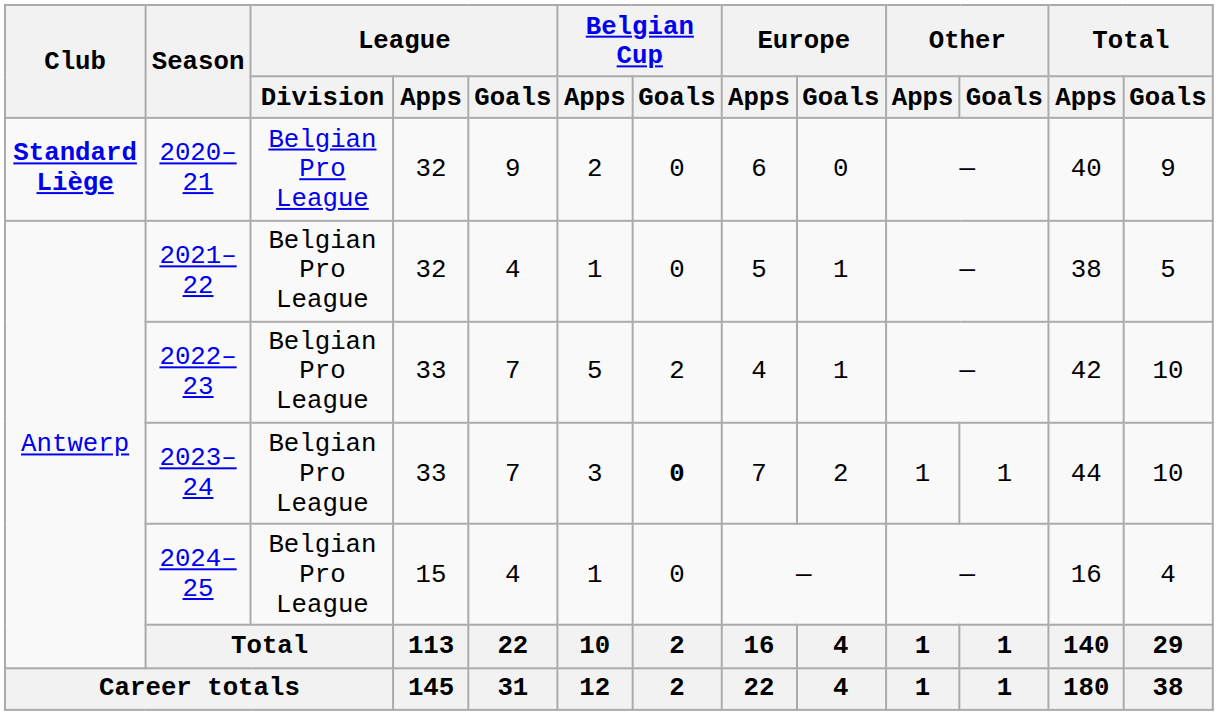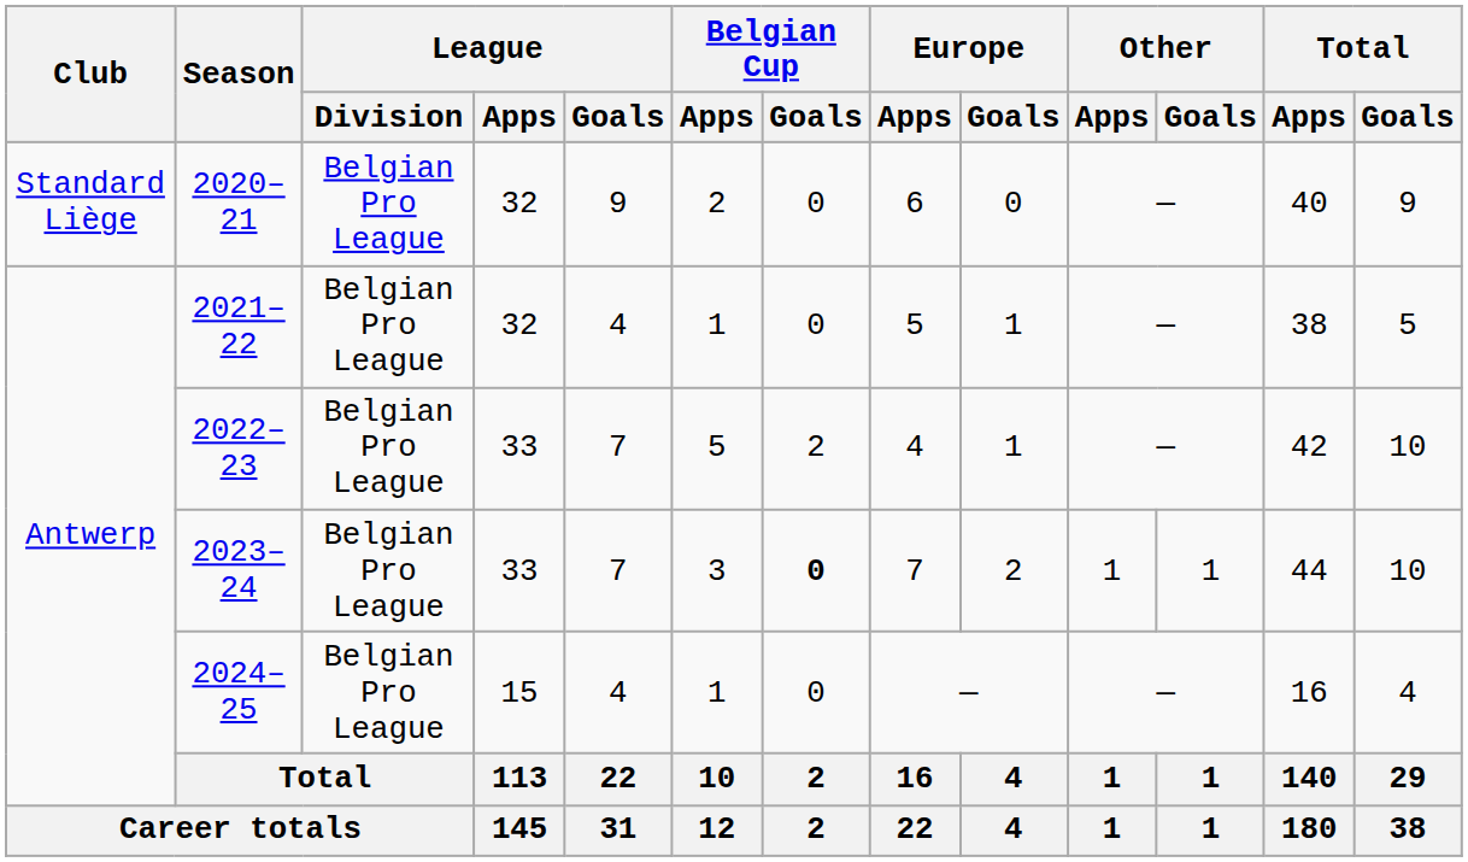2020–21 | Club: bold -> normal
